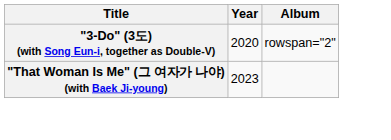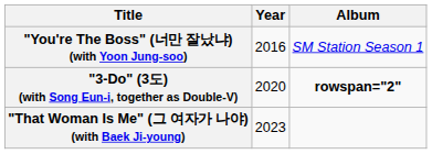+ row: "You're The Boss" (너만 잘났냐) (with Yoon Jung-soo) | 2016 | SM Station Season 1
"3-Do" (3도) (with Song Eun-i, together as Double-V) | Album: normal -> bold
